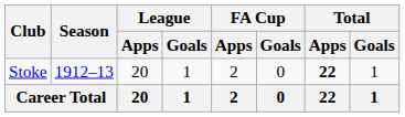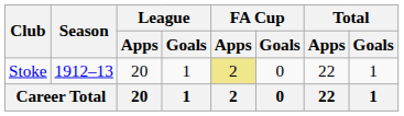Stoke | FA Cup / Apps: no background -> khaki background
Stoke | Total / Apps: bold -> normal
